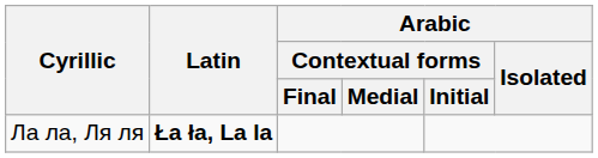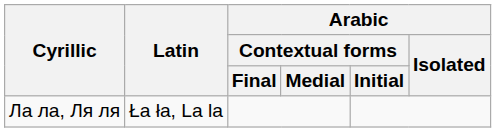Ла ла, Ля ля | Latin: bold -> normal
